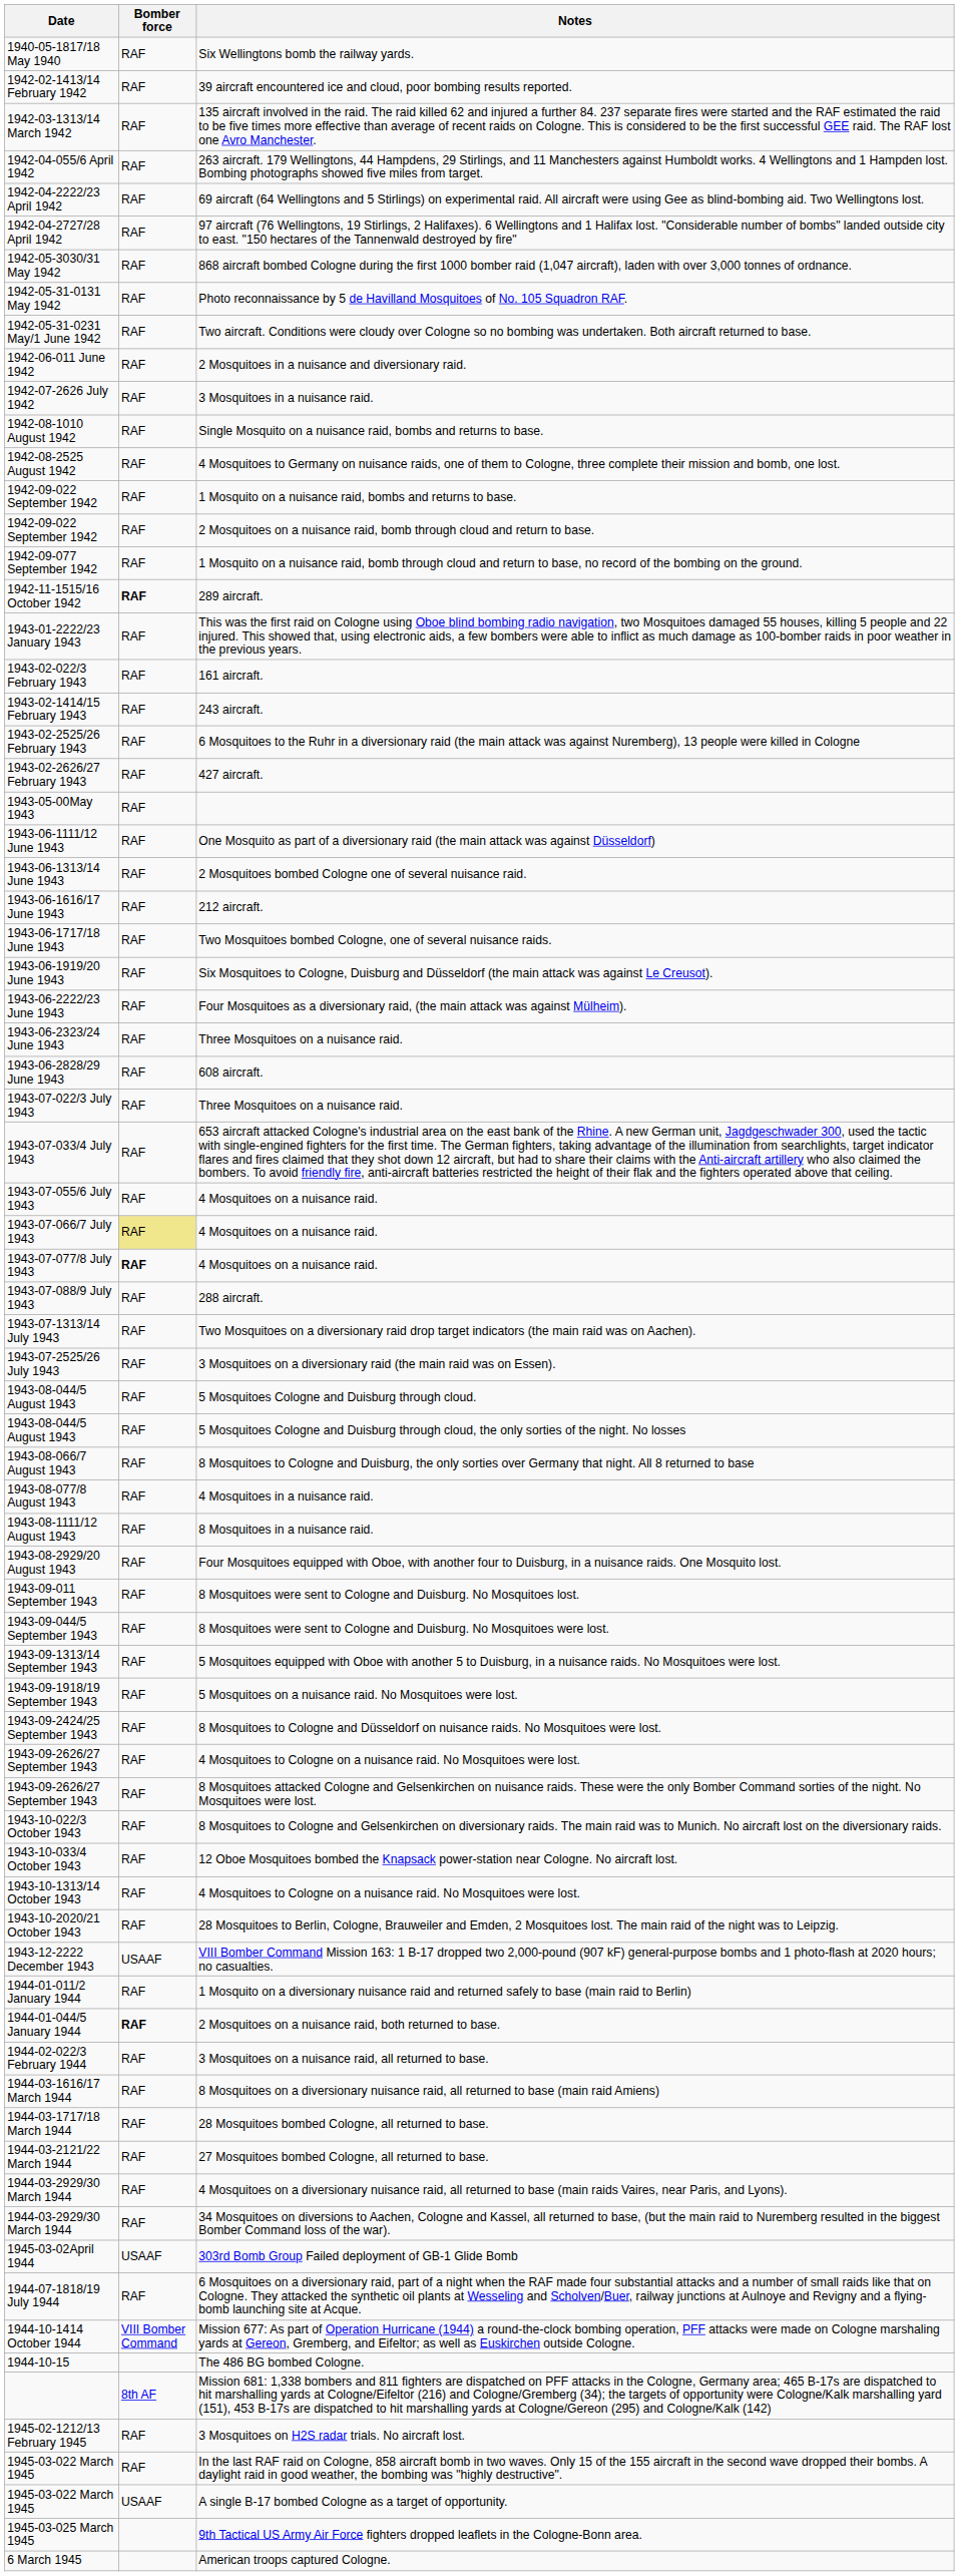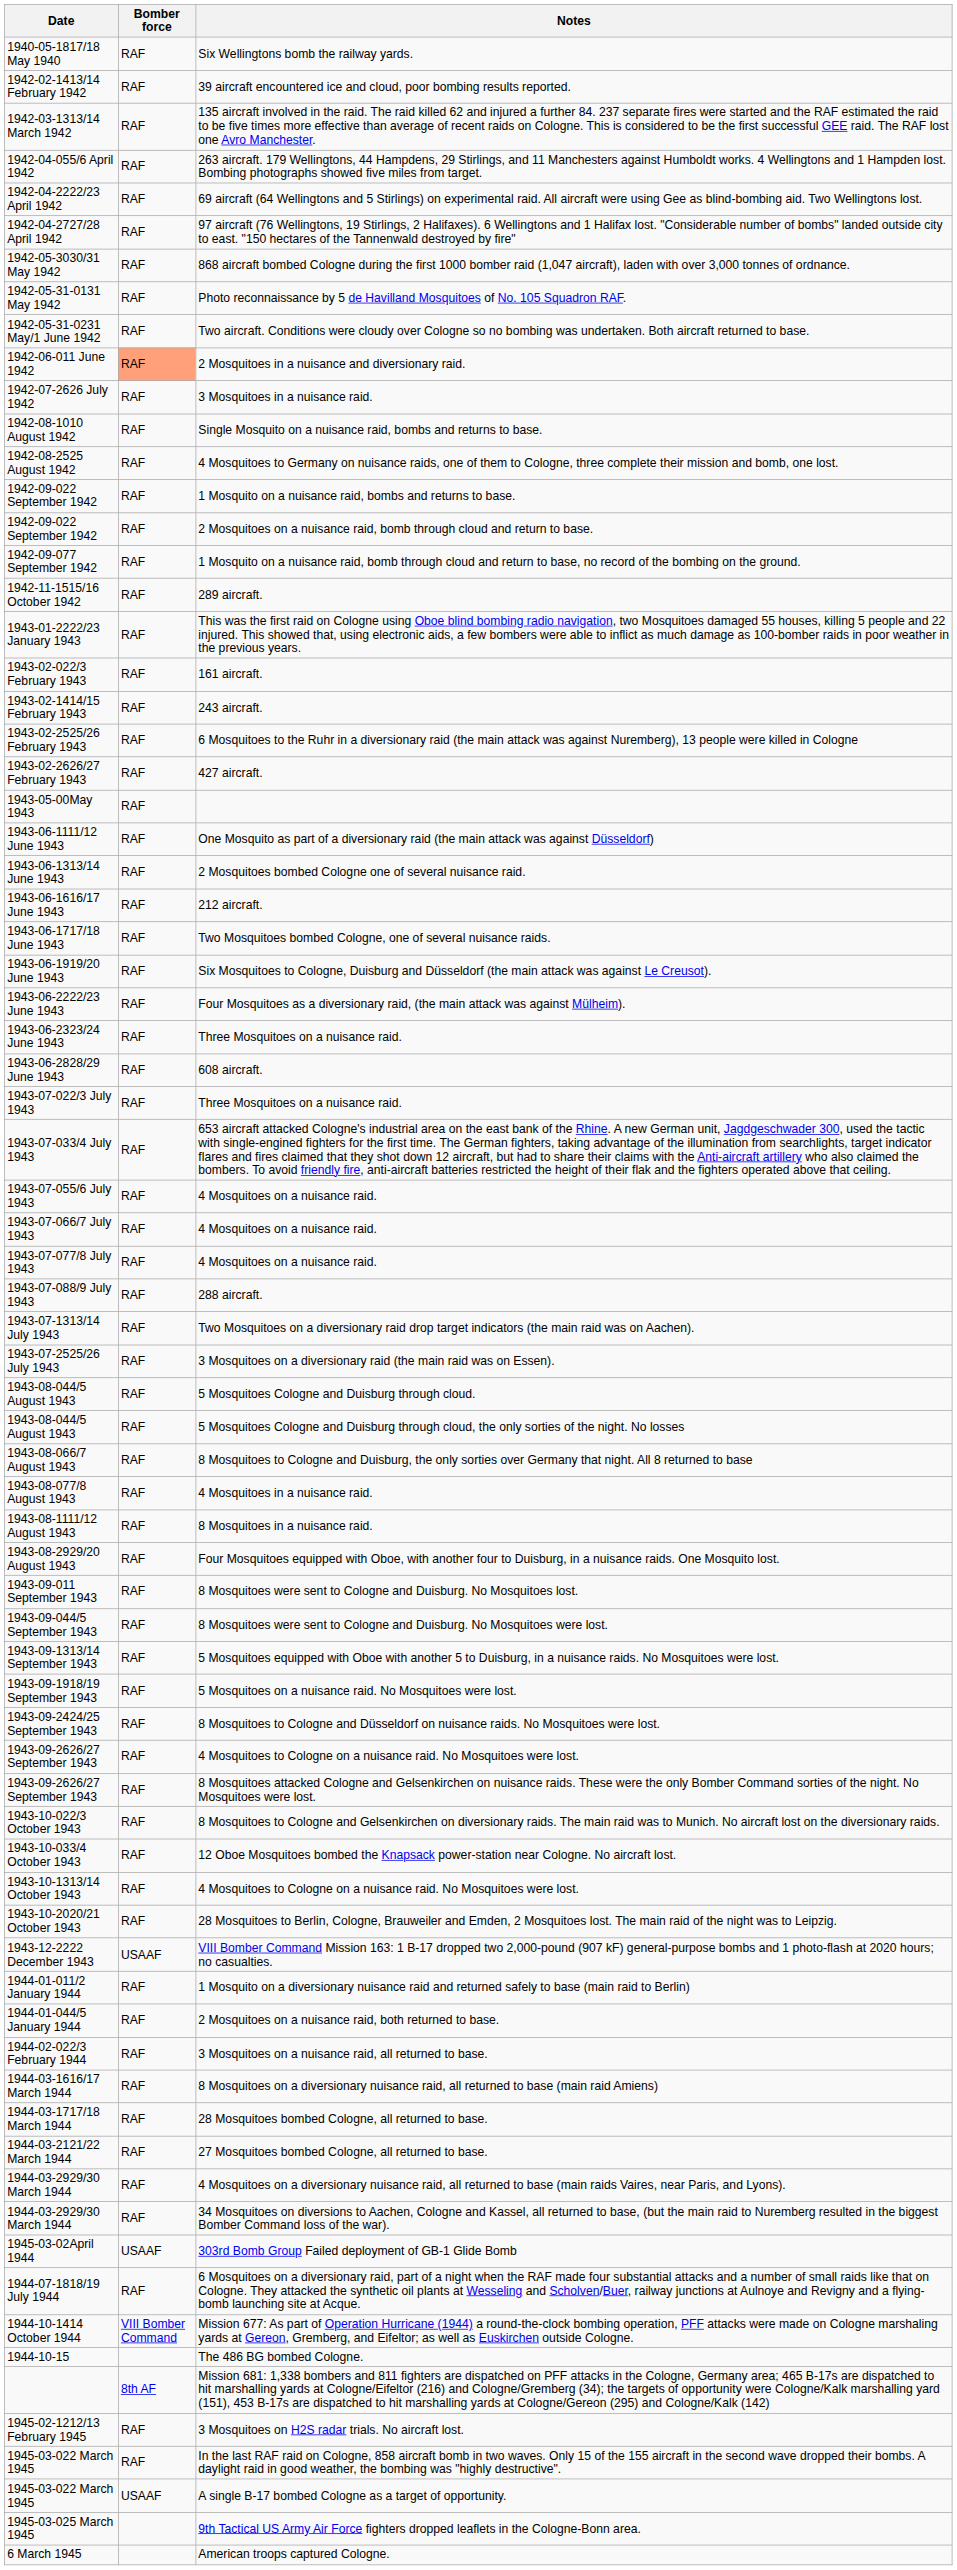2 Mosquitoes in a nuisance and diversionary raid. | Bomber force: no background -> lightsalmon background
289 aircraft. | Bomber force: bold -> normal
1943-07-066/7 July 1943 / 4 Mosquitoes on a nuisance raid. | Bomber force: khaki background -> no background
1943-07-077/8 July 1943 / 4 Mosquitoes on a nuisance raid. | Bomber force: bold -> normal
2 Mosquitoes on a nuisance raid, both returned to base. | Bomber force: bold -> normal
